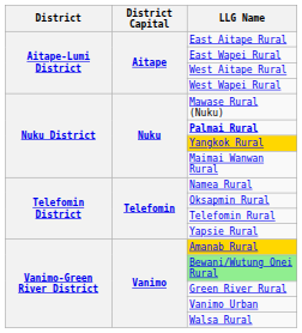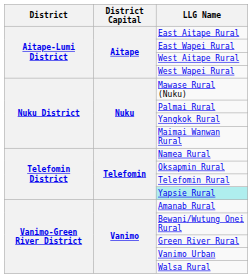Palmai Rural | LLG Name: bold -> normal
Yangkok Rural | LLG Name: gold background -> no background
Yapsie Rural | LLG Name: no background -> paleturquoise background
Amanab Rural | LLG Name: gold background -> no background
Bewani/Wutung Onei Rural | LLG Name: lightgreen background -> no background
